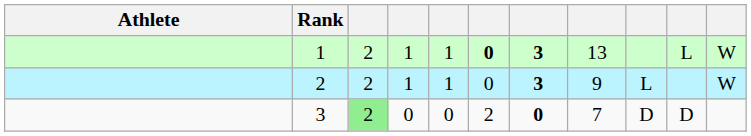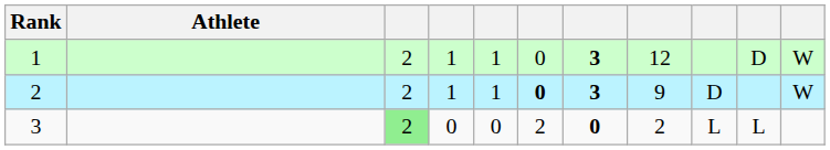columns swapped: Rank <-> Athlete
row 2 | column 6: bold -> normal
row 2 | column 8: 13 -> 12
row 2 | column 10: L -> D
row 3 | column 6: normal -> bold
row 3 | column 9: L -> D
row 4 | column 8: 7 -> 2
row 4 | column 9: D -> L
row 4 | column 10: D -> L
